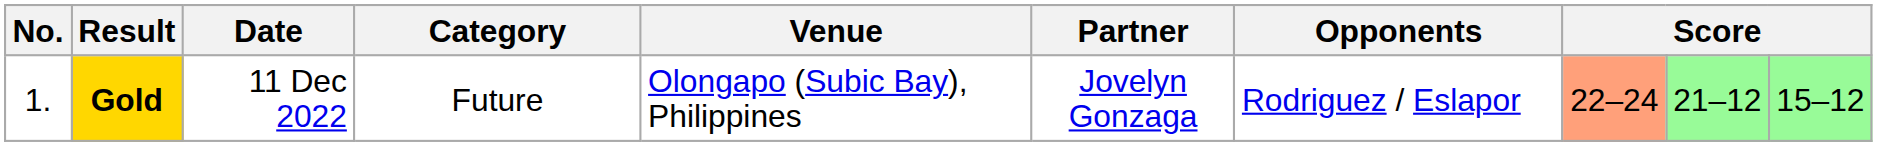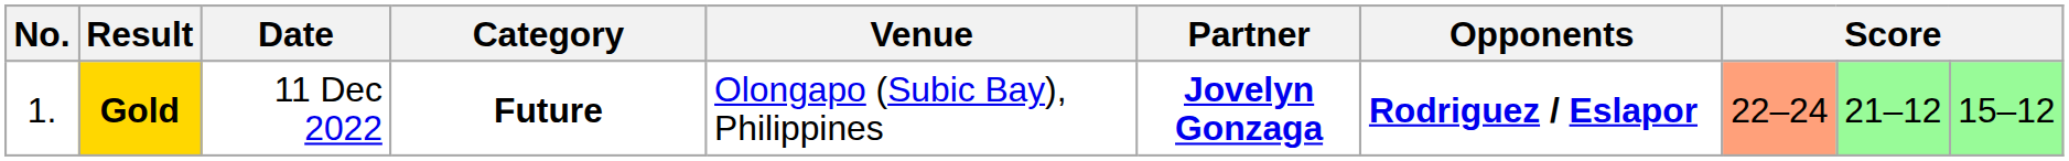Gold | Category: normal -> bold
Gold | Partner: normal -> bold
Gold | Opponents: normal -> bold
